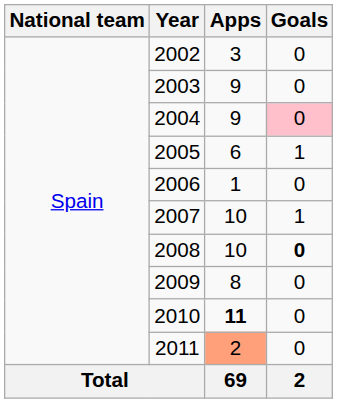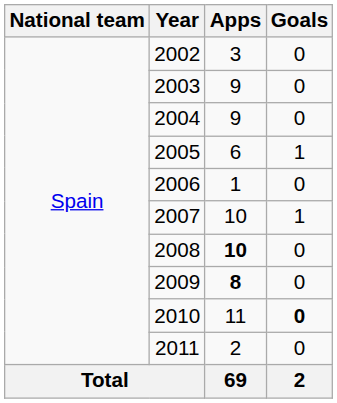2004 | Goals: pink background -> no background
2008 | Apps: normal -> bold
2008 | Goals: bold -> normal
2009 | Apps: normal -> bold
2010 | Apps: bold -> normal
2010 | Goals: normal -> bold
2011 | Apps: lightsalmon background -> no background
